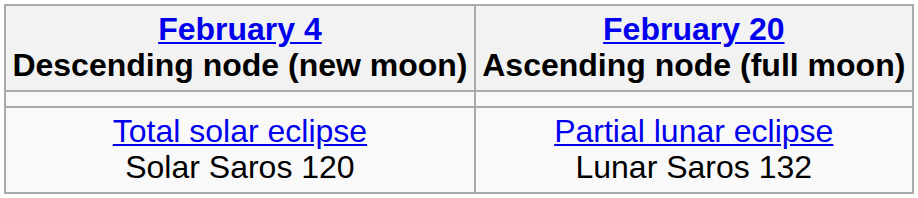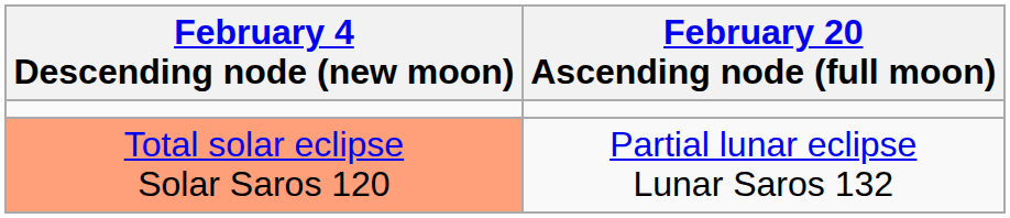row 3 | February 4 Descending node (new moon): no background -> lightsalmon background
